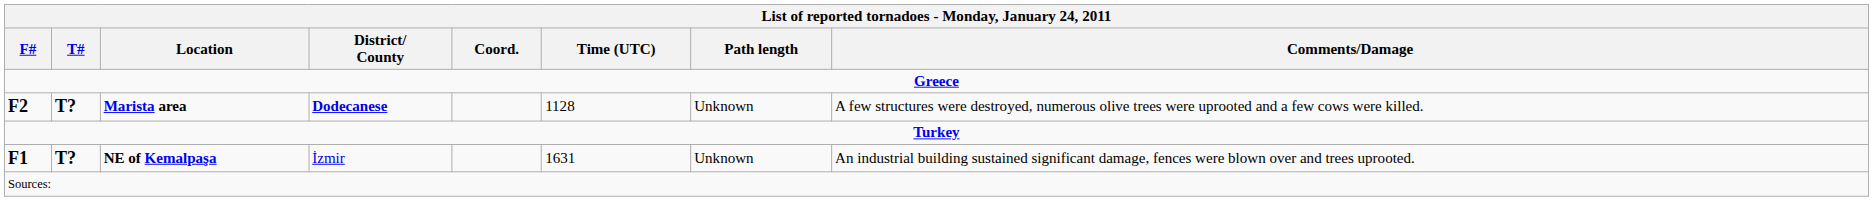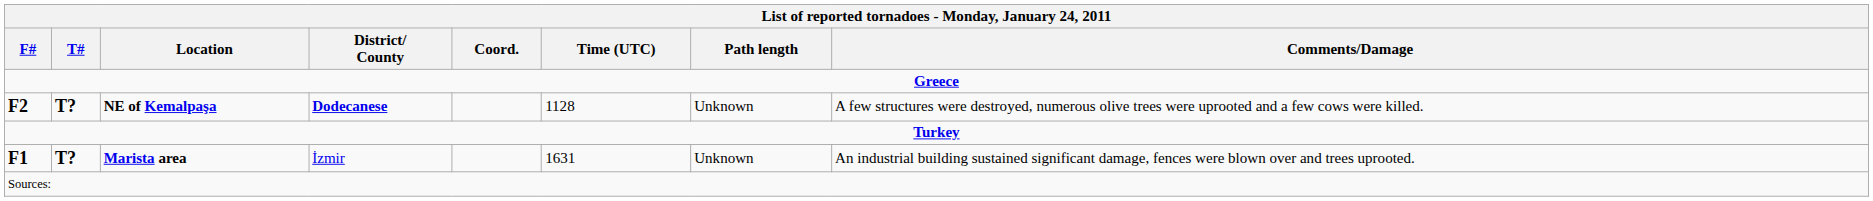F2 | Location: Marista area -> NE of Kemalpaşa
F1 | Location: NE of Kemalpaşa -> Marista area
